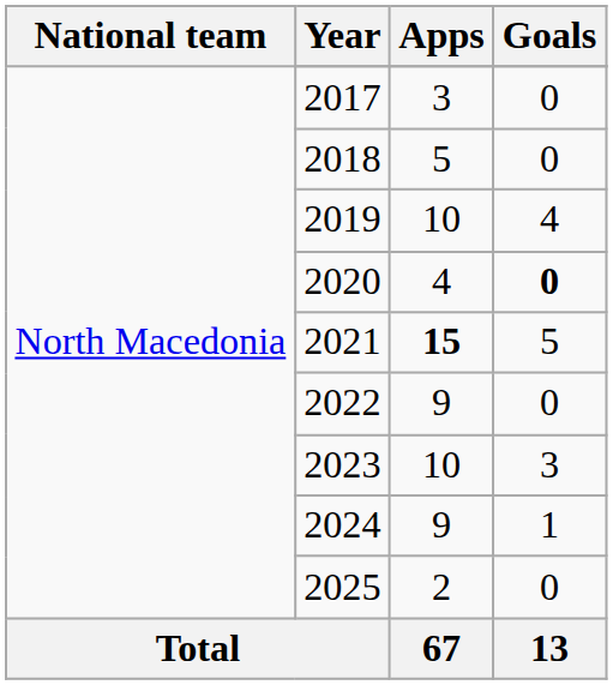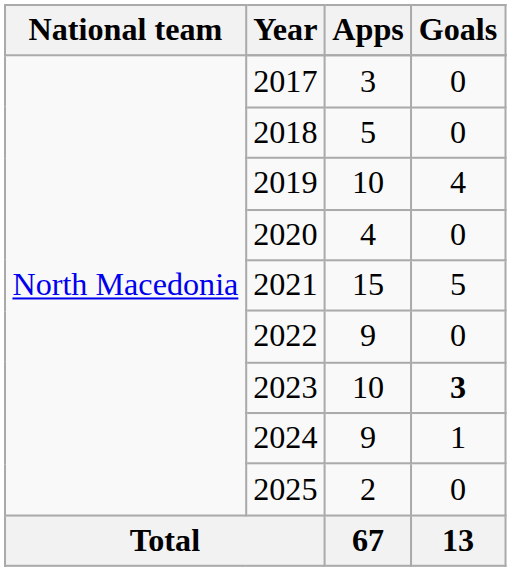2020 | Goals: bold -> normal
2021 | Apps: bold -> normal
2023 | Goals: normal -> bold
